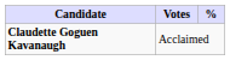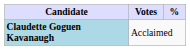Claudette Goguen Kavanaugh | Candidate: no background -> lightblue background
